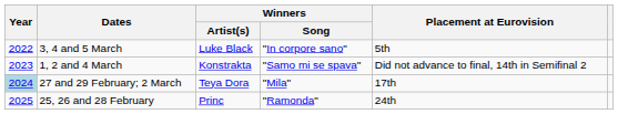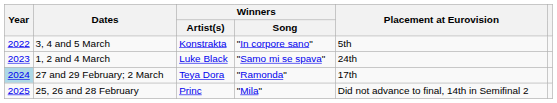3, 4 and 5 March | Winners / Artist(s): Luke Black -> Konstrakta
1, 2 and 4 March | Winners / Artist(s): Konstrakta -> Luke Black
1, 2 and 4 March | Placement at Eurovision: Did not advance to final, 14th in Semifinal 2 -> 24th
27 and 29 February; 2 March | Winners / Song: "Mila" -> "Ramonda"
25, 26 and 28 February | Winners / Song: "Ramonda" -> "Mila"
25, 26 and 28 February | Placement at Eurovision: 24th -> Did not advance to final, 14th in Semifinal 2
